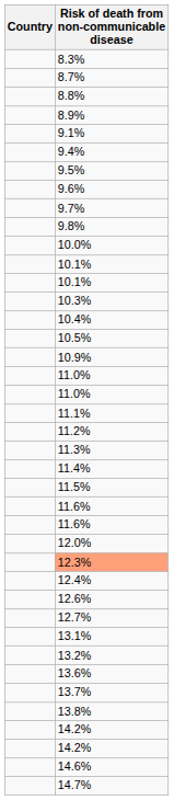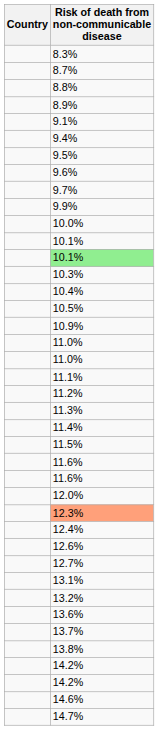row 11 | Risk of death from non-communicable disease: 9.8% -> 9.9%
row 14 | Risk of death from non-communicable disease: no background -> lightgreen background
